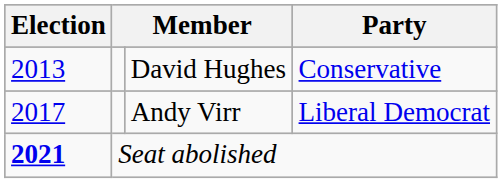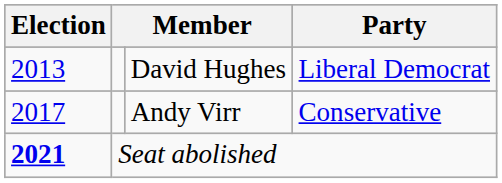David Hughes | Party: Conservative -> Liberal Democrat
Andy Virr | Party: Liberal Democrat -> Conservative
